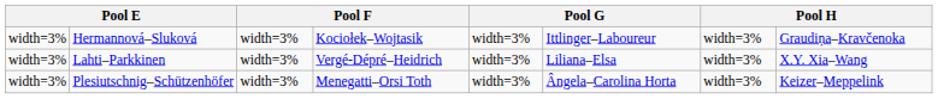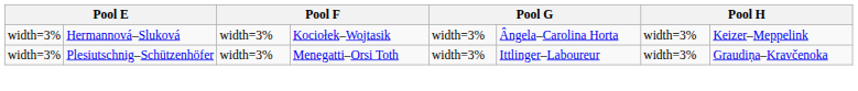Hermannová–Sluková | column 6: Ittlinger–Laboureur -> Ângela–Carolina Horta
Hermannová–Sluková | column 8: Graudiņa–Kravčenoka -> Keizer–Meppelink
- row: width=3% | Lahti–Parkkinen | width=3% | Vergé-Dépré–Heidrich | width=3% | Liliana–Elsa | width=3% | X.Y. Xia–Wang
Plesiutschnig–Schützenhöfer | column 6: Ângela–Carolina Horta -> Ittlinger–Laboureur
Plesiutschnig–Schützenhöfer | column 8: Keizer–Meppelink -> Graudiņa–Kravčenoka
